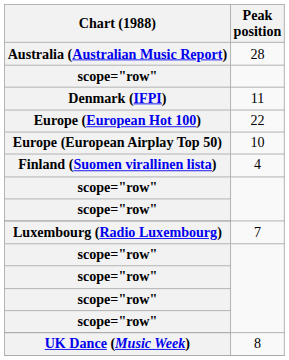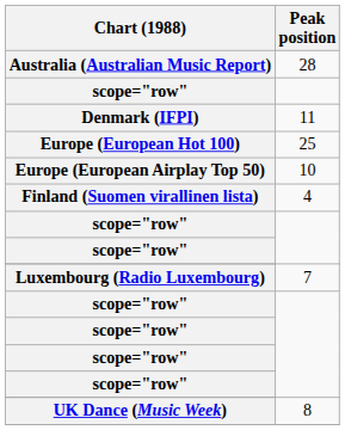Europe (European Hot 100) | Peak position: 22 -> 25
